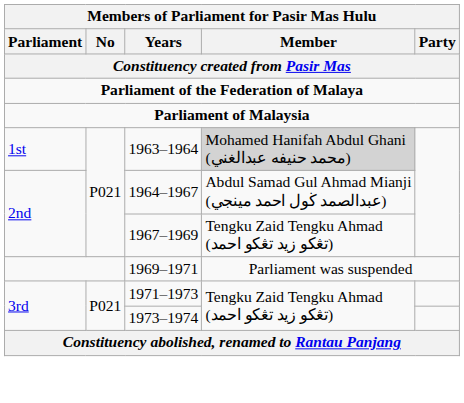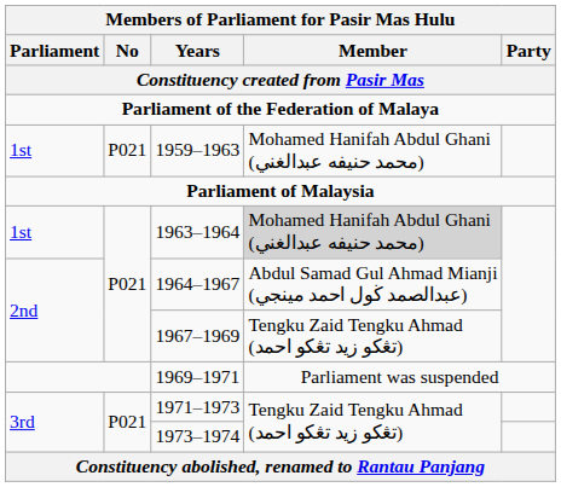+ row: 1st | P021 | 1959–1963 | Mohamed Hanifah Abdul Ghani (محمد حنيفه عبدالغني)
